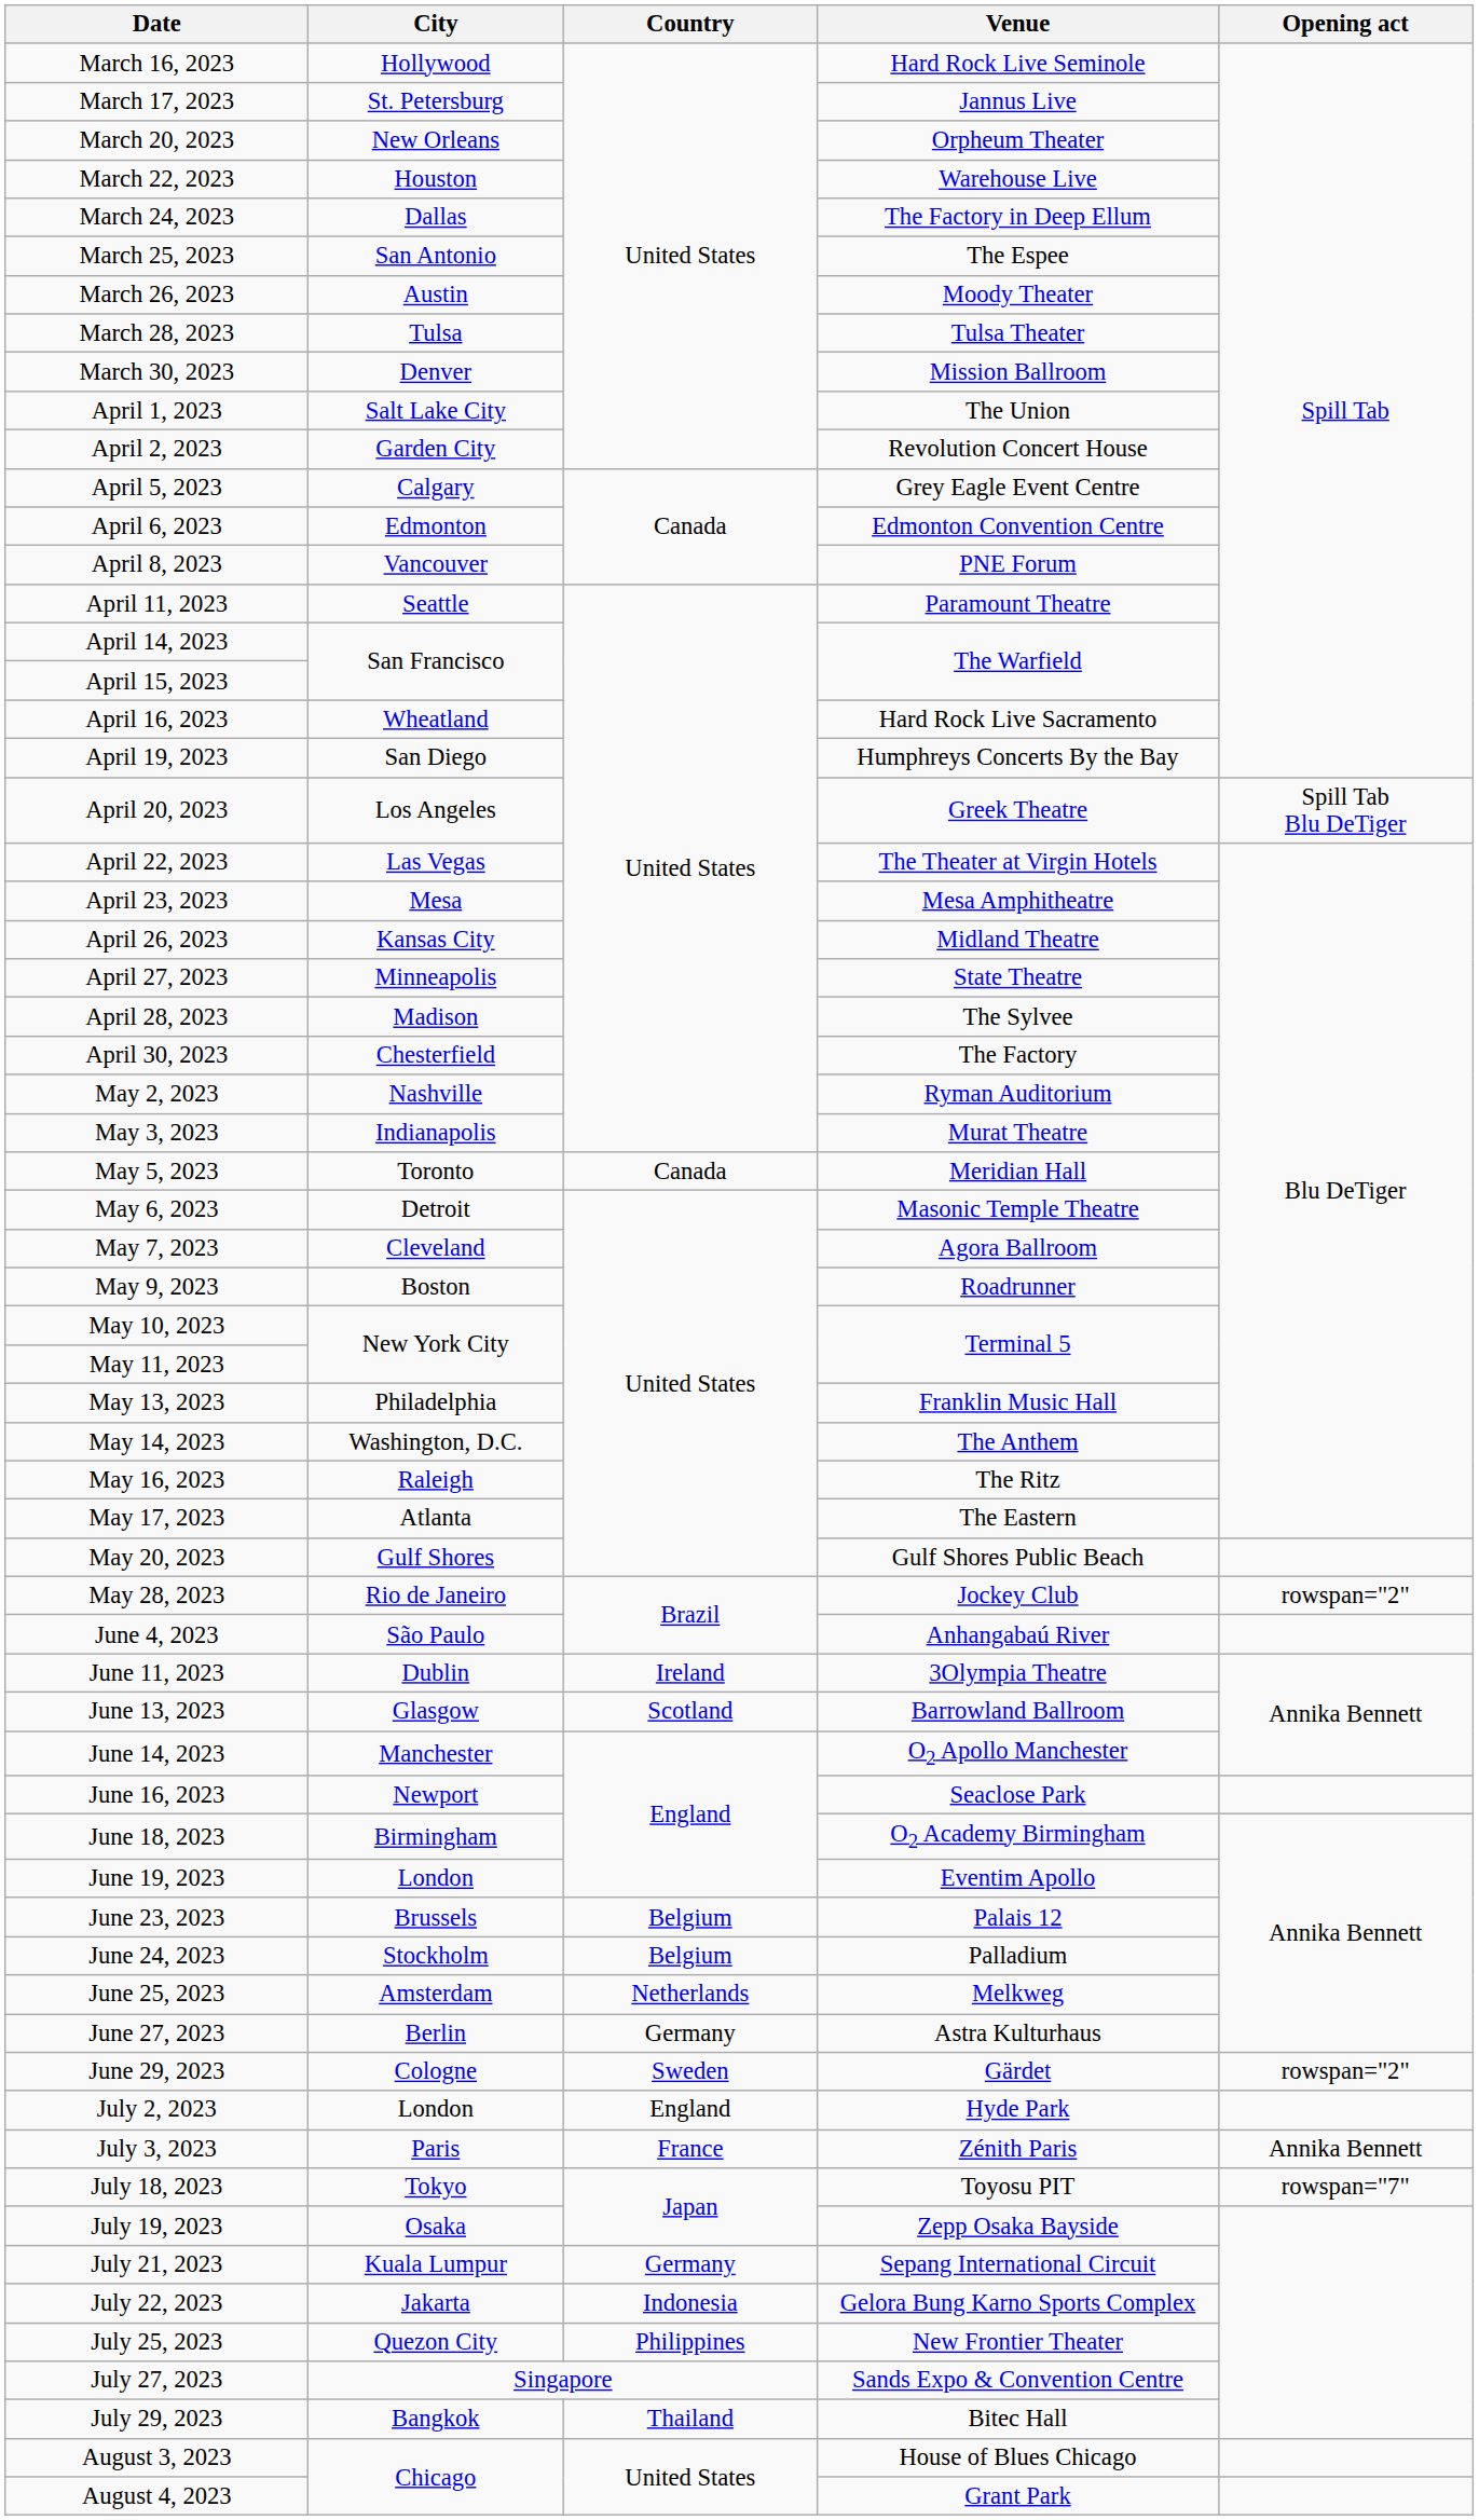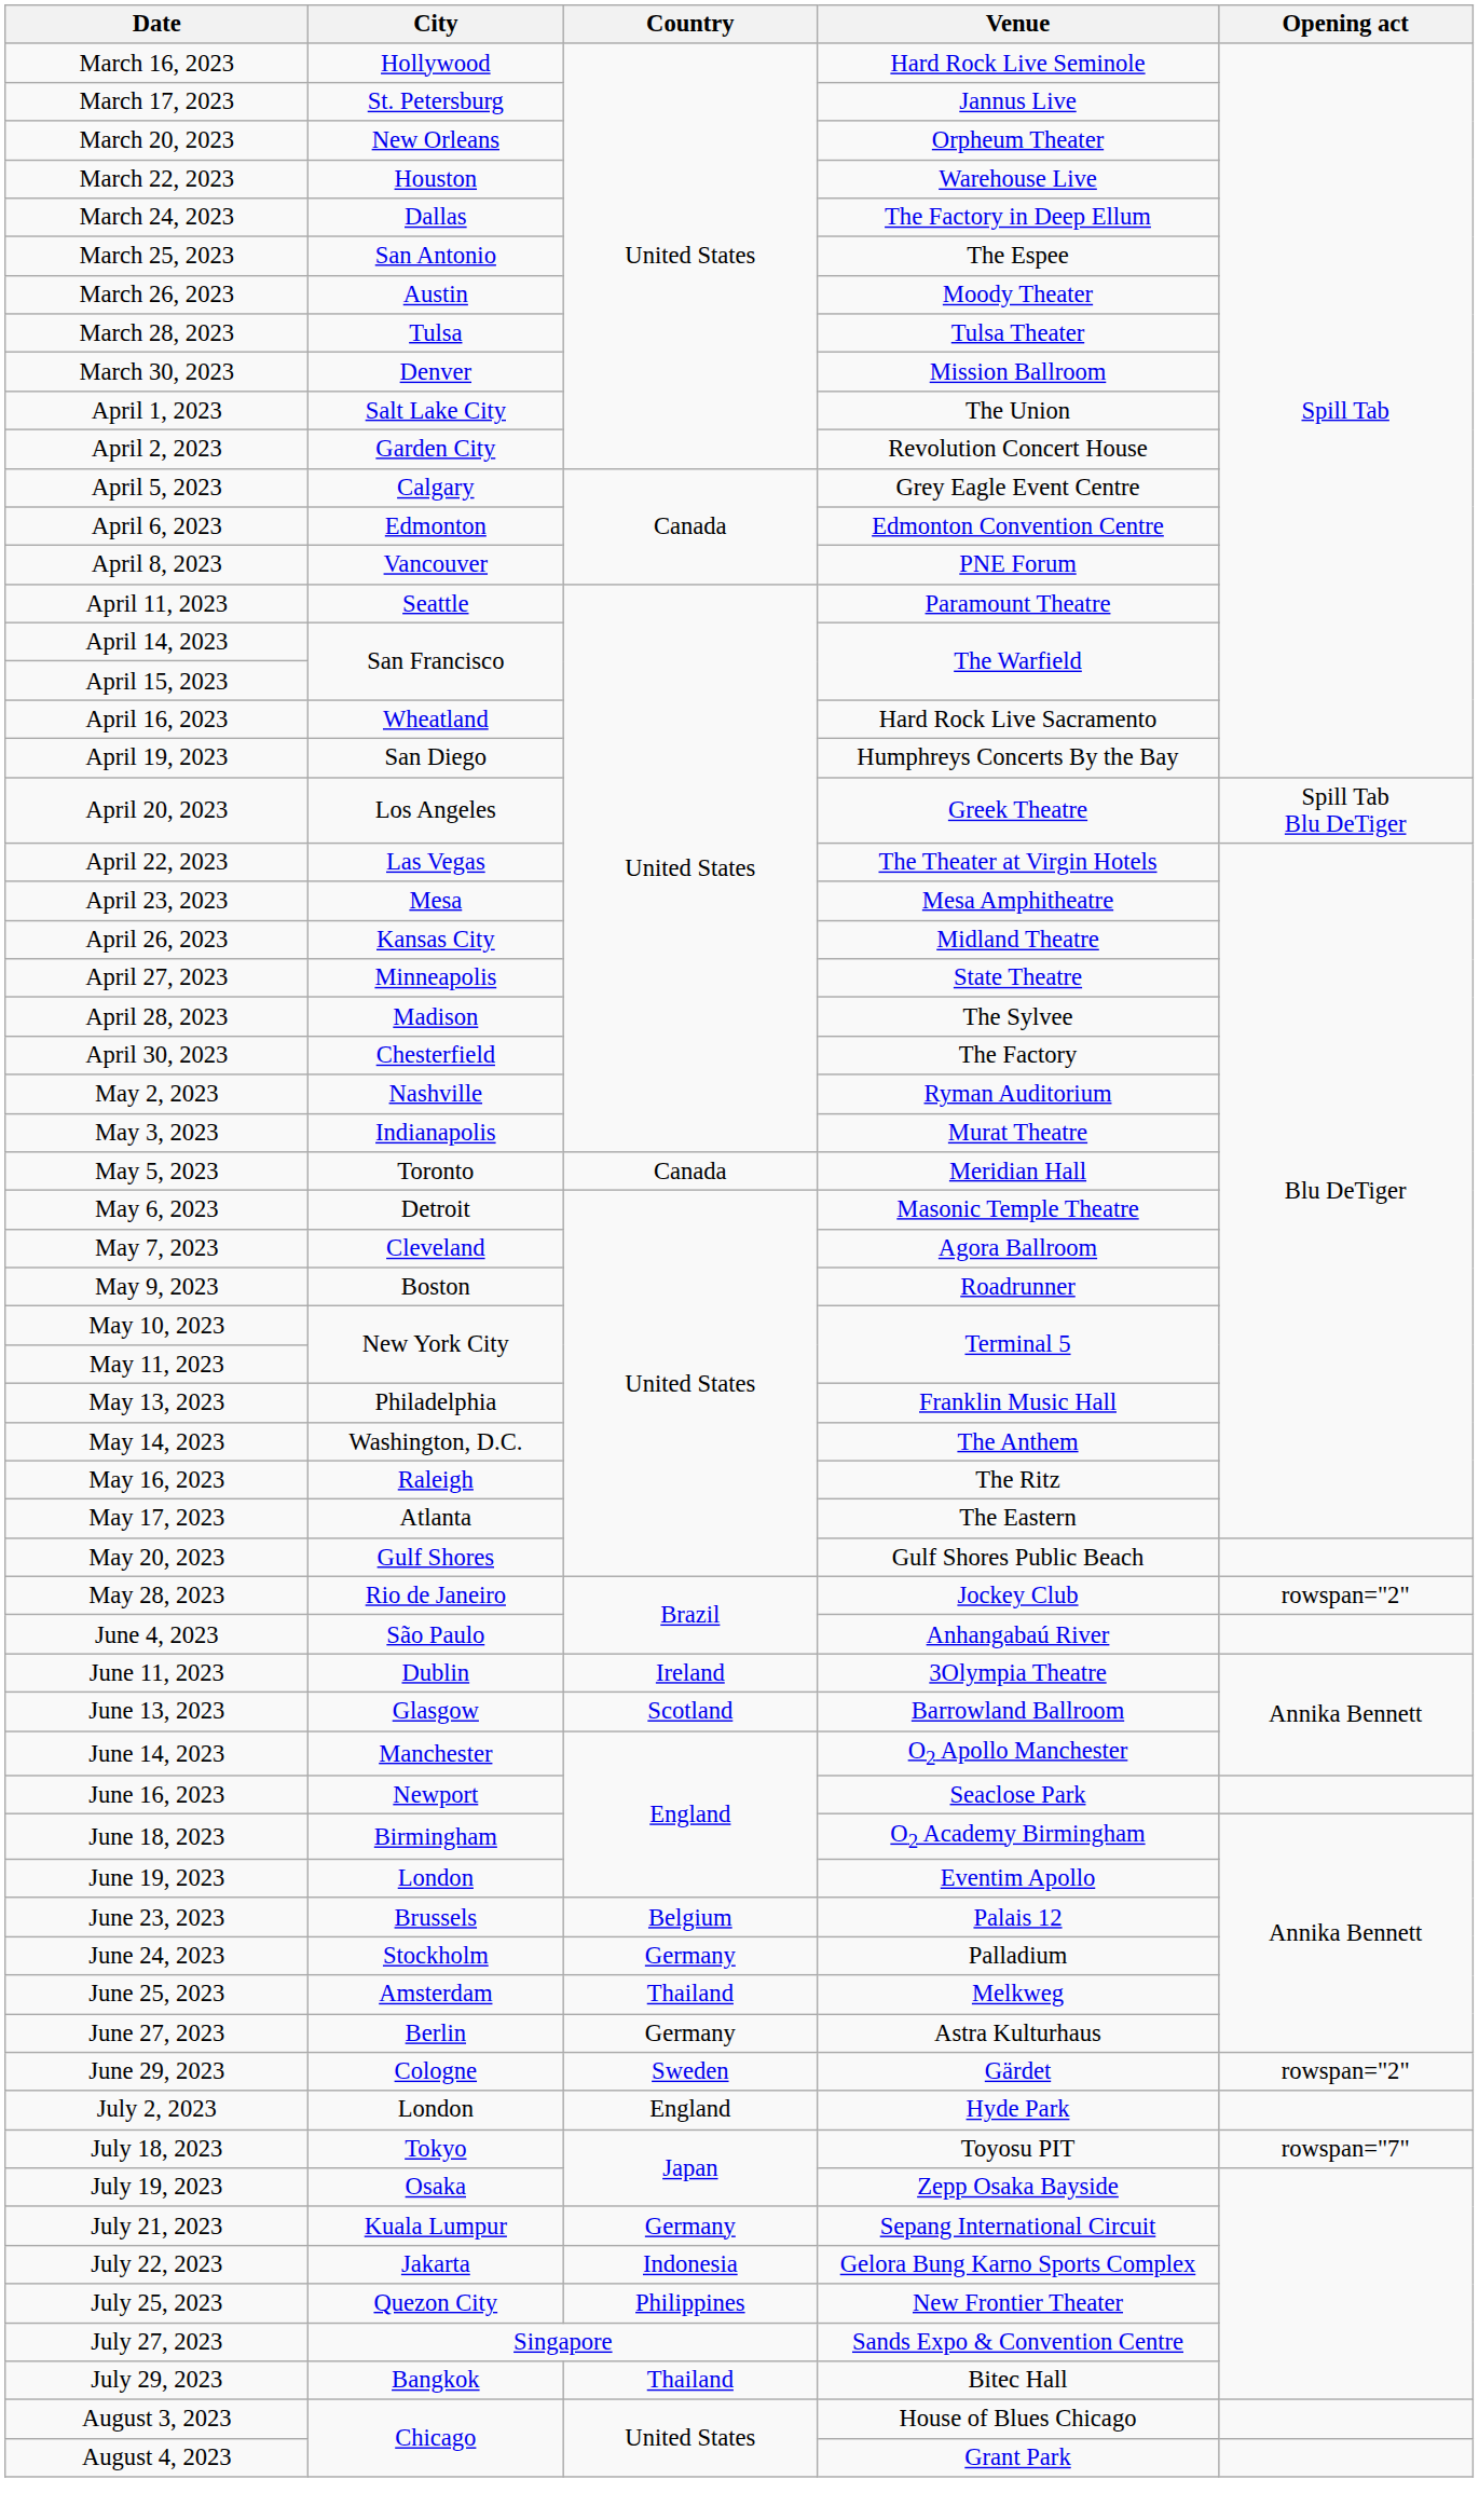June 24, 2023 | Country: Belgium -> Germany
June 25, 2023 | Country: Netherlands -> Thailand
- row: July 3, 2023 | Paris | France | Zénith Paris | Annika Bennett
